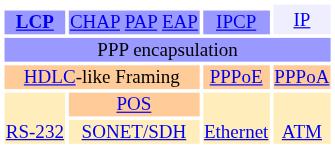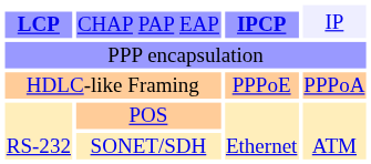CHAP PAP EAP | column 3: normal -> bold
